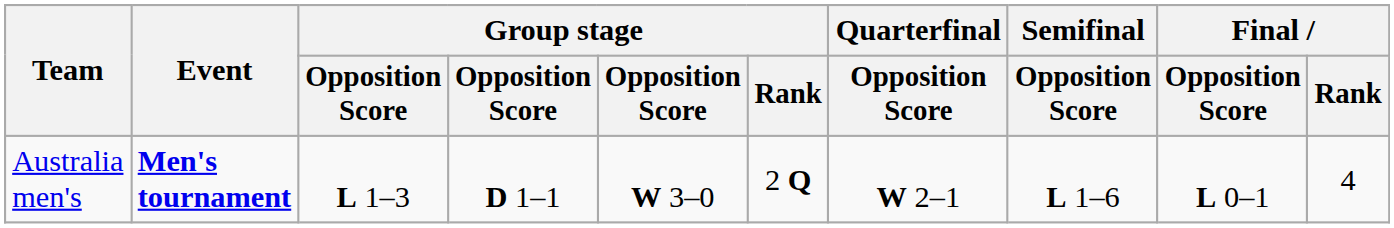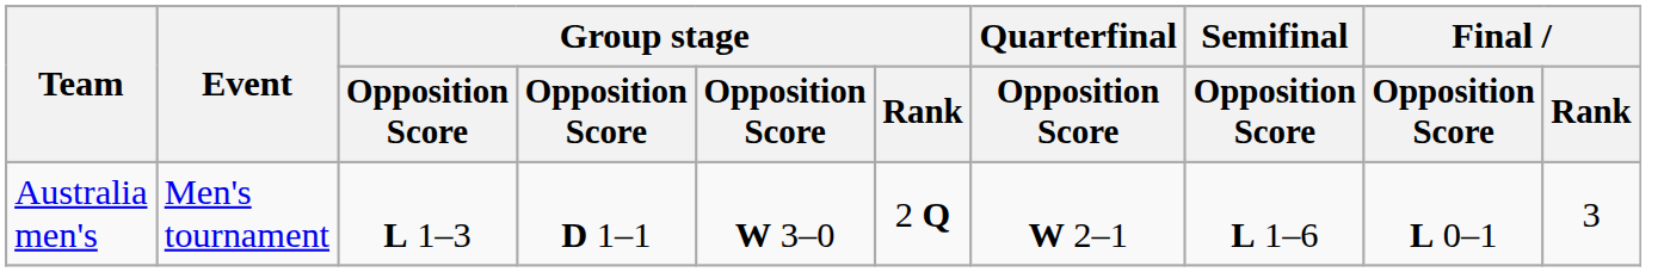Australia men's | Event: bold -> normal
Australia men's | Final / Rank: 4 -> 3
